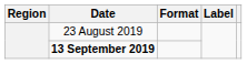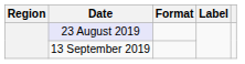23 August 2019 | Date: no background -> lavender background
13 September 2019 | Date: bold -> normal
